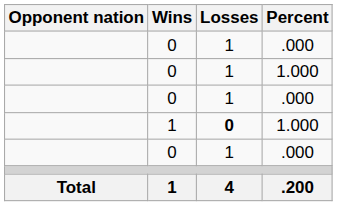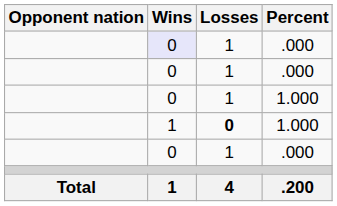row 2 | Wins: no background -> lavender background
row 3 | Percent: 1.000 -> .000
row 4 | Percent: .000 -> 1.000
